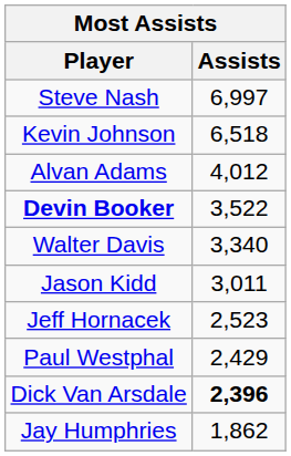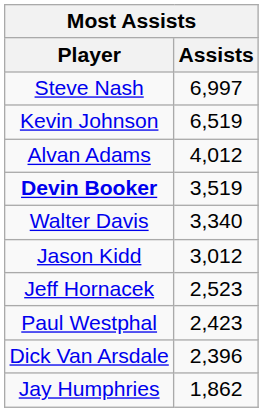Kevin Johnson | Assists: 6,518 -> 6,519
Devin Booker | Assists: 3,522 -> 3,519
Jason Kidd | Assists: 3,011 -> 3,012
Paul Westphal | Assists: 2,429 -> 2,423
Dick Van Arsdale | Assists: bold -> normal
